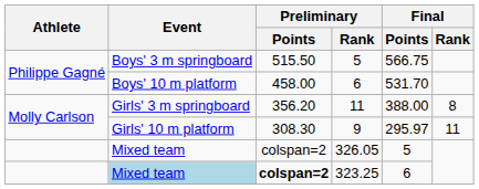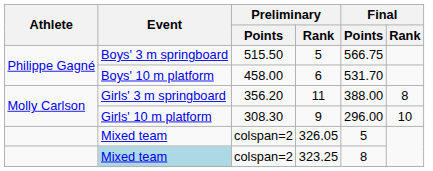9 | Final / Points: 295.97 -> 296.00
9 | Final / Rank: 11 -> 10
323.25 | Preliminary / Points: bold -> normal
323.25 | Final / Points: 6 -> 8
